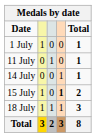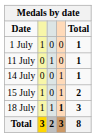15 July | column 4: bold -> normal
18 July | column 4: normal -> bold
